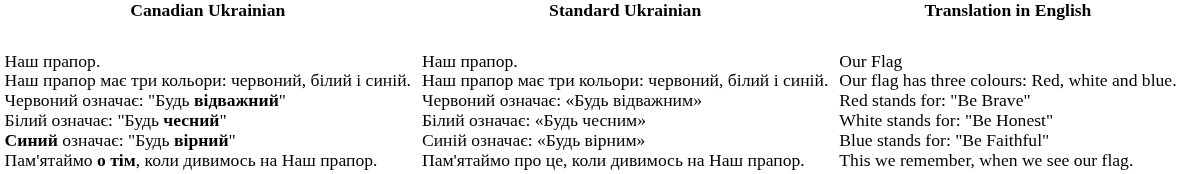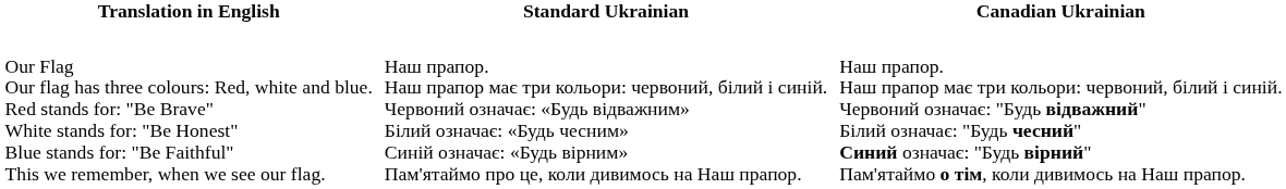columns swapped: Canadian Ukrainian <-> Translation in English
